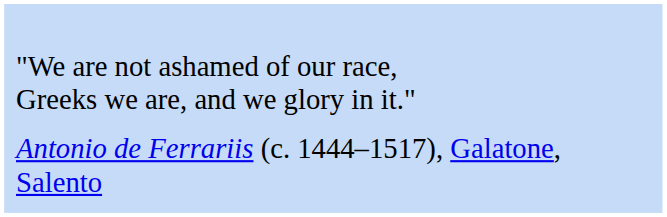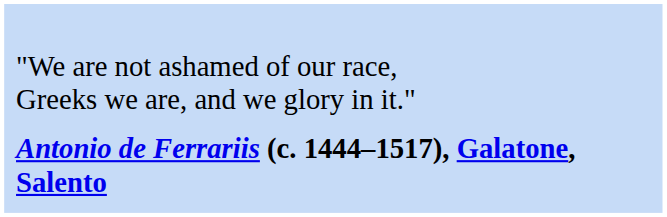row 2 | column 1: normal -> bold
